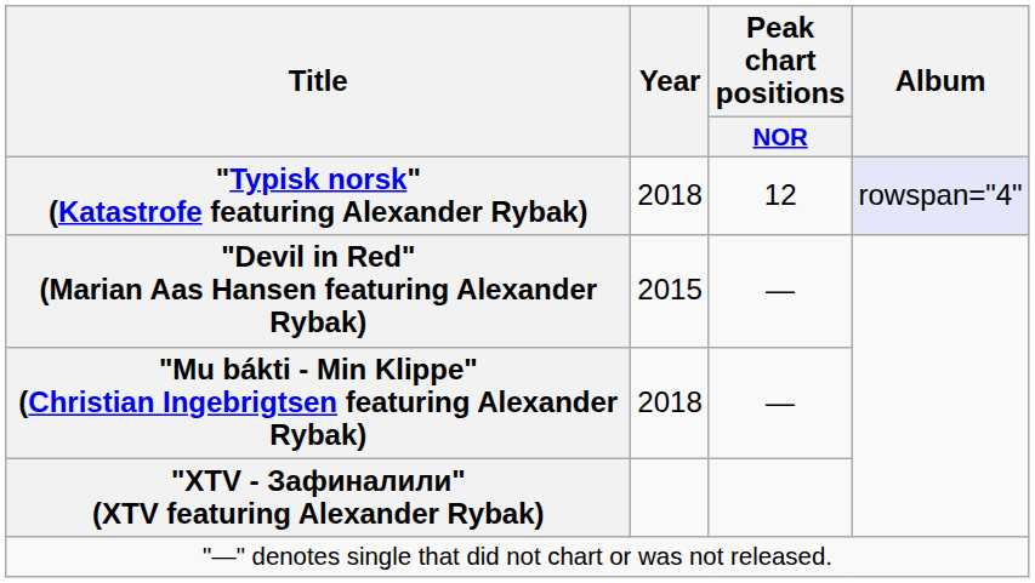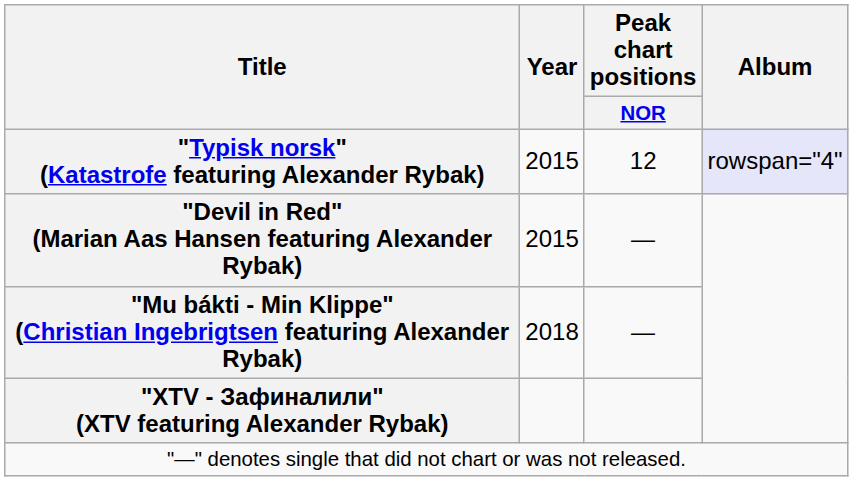"Typisk norsk" (Katastrofe featuring Alexander Rybak) | Year: 2018 -> 2015
